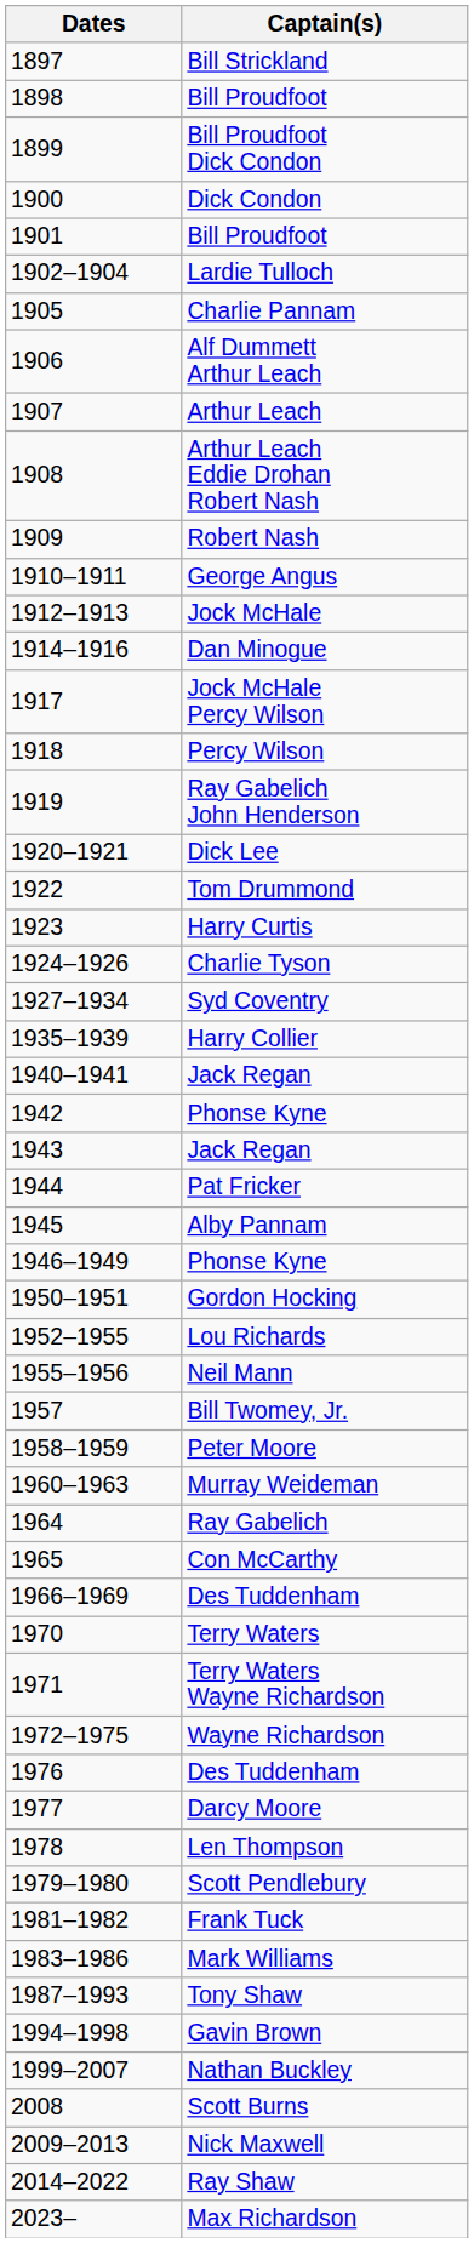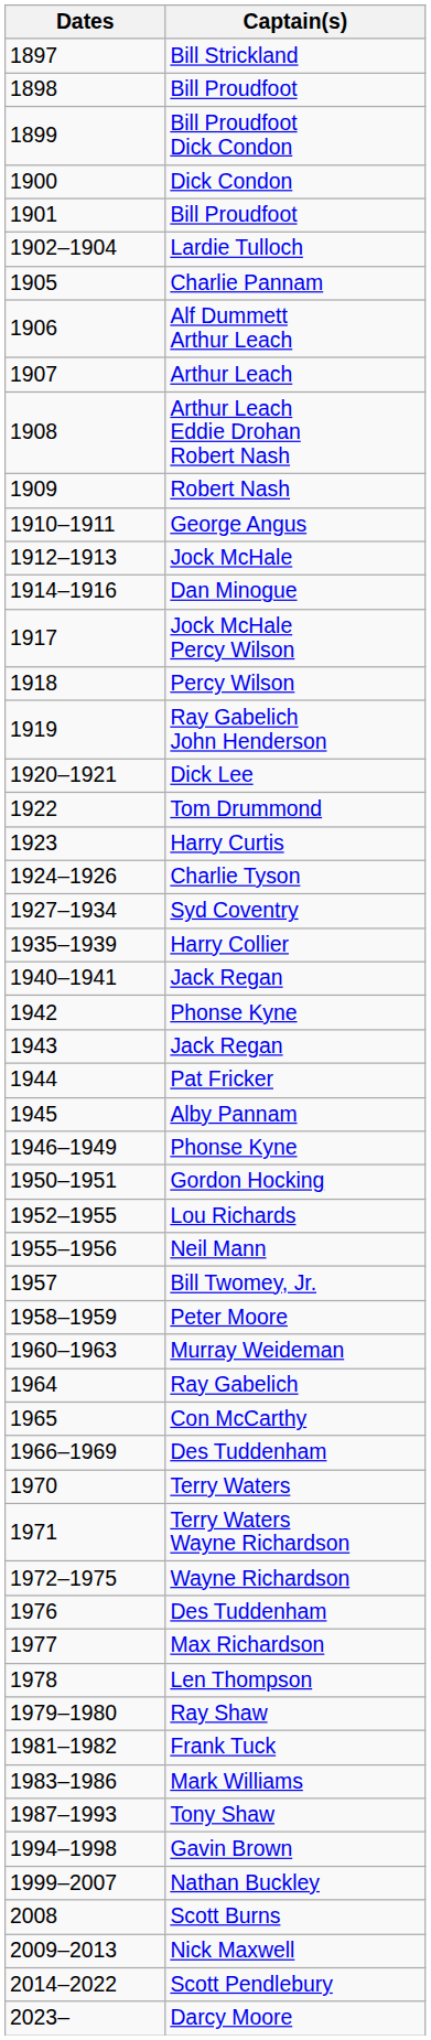row 44 | Captain(s): Darcy Moore -> Max Richardson
row 46 | Captain(s): Scott Pendlebury -> Ray Shaw
row 54 | Captain(s): Ray Shaw -> Scott Pendlebury
row 55 | Captain(s): Max Richardson -> Darcy Moore
